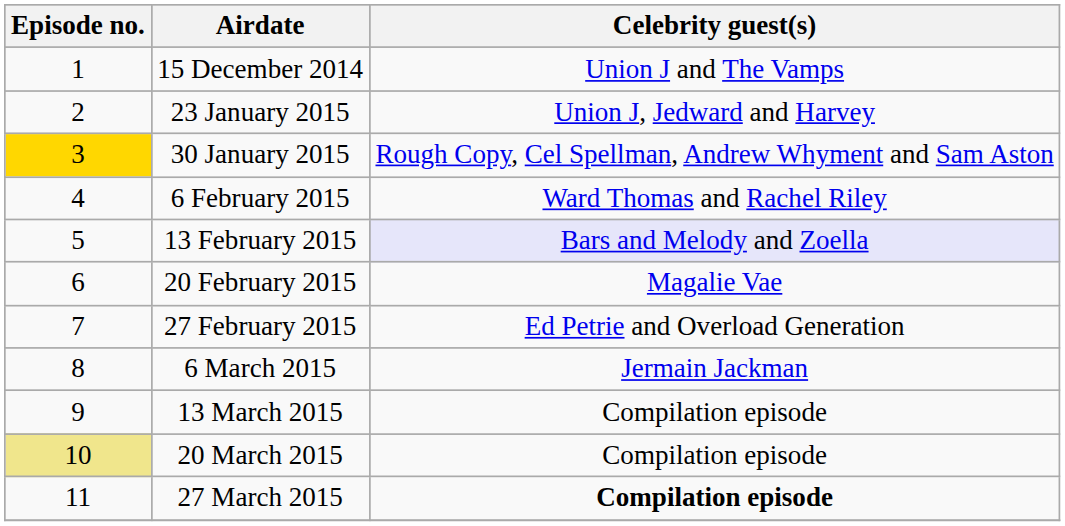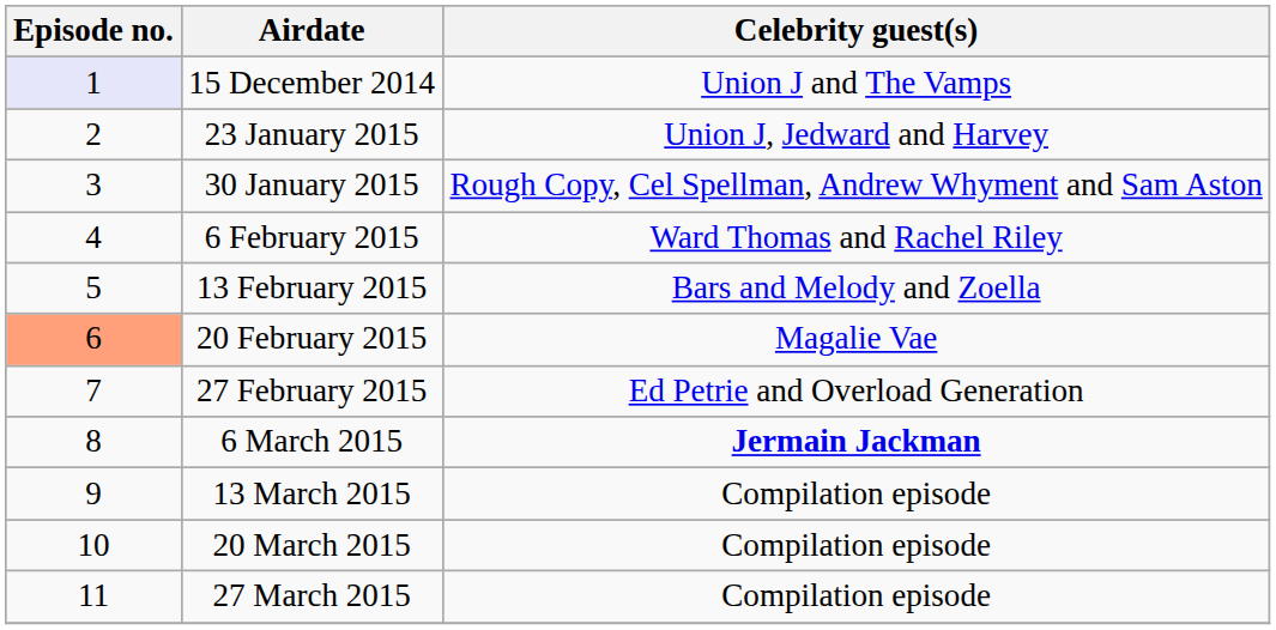15 December 2014 | Episode no.: no background -> lavender background
30 January 2015 | Episode no.: gold background -> no background
13 February 2015 | Celebrity guest(s): lavender background -> no background
20 February 2015 | Episode no.: no background -> lightsalmon background
6 March 2015 | Celebrity guest(s): normal -> bold
20 March 2015 | Episode no.: khaki background -> no background
27 March 2015 | Celebrity guest(s): bold -> normal
